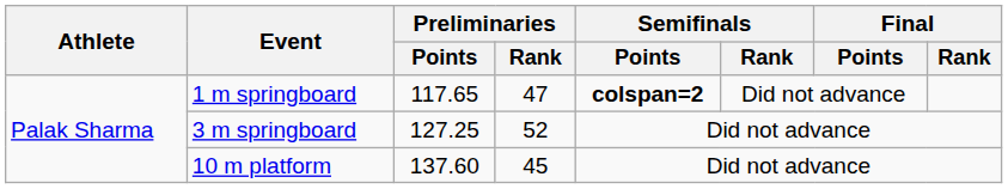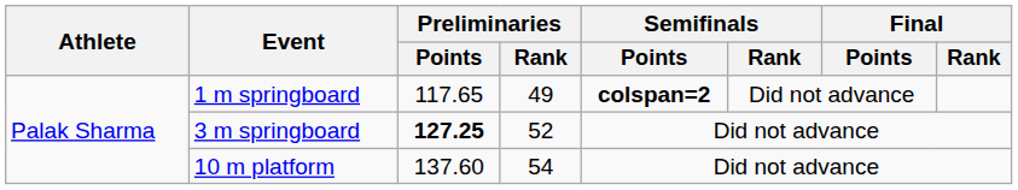1 m springboard | Preliminaries / Rank: 47 -> 49
3 m springboard | Preliminaries / Points: normal -> bold
10 m platform | Preliminaries / Rank: 45 -> 54
